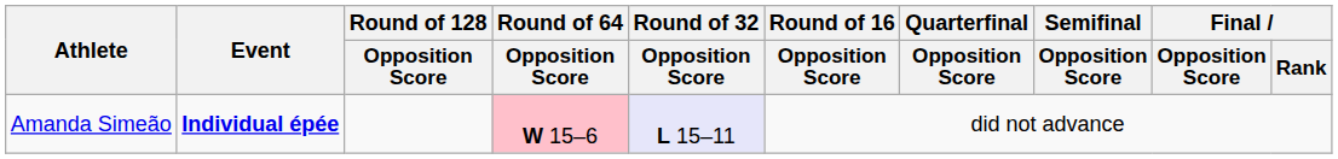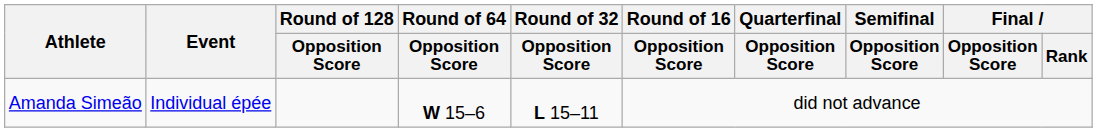Amanda Simeão | Event: bold -> normal
Amanda Simeão | Round of 64 / Opposition Score: pink background -> no background
Amanda Simeão | Round of 32 / Opposition Score: lavender background -> no background
